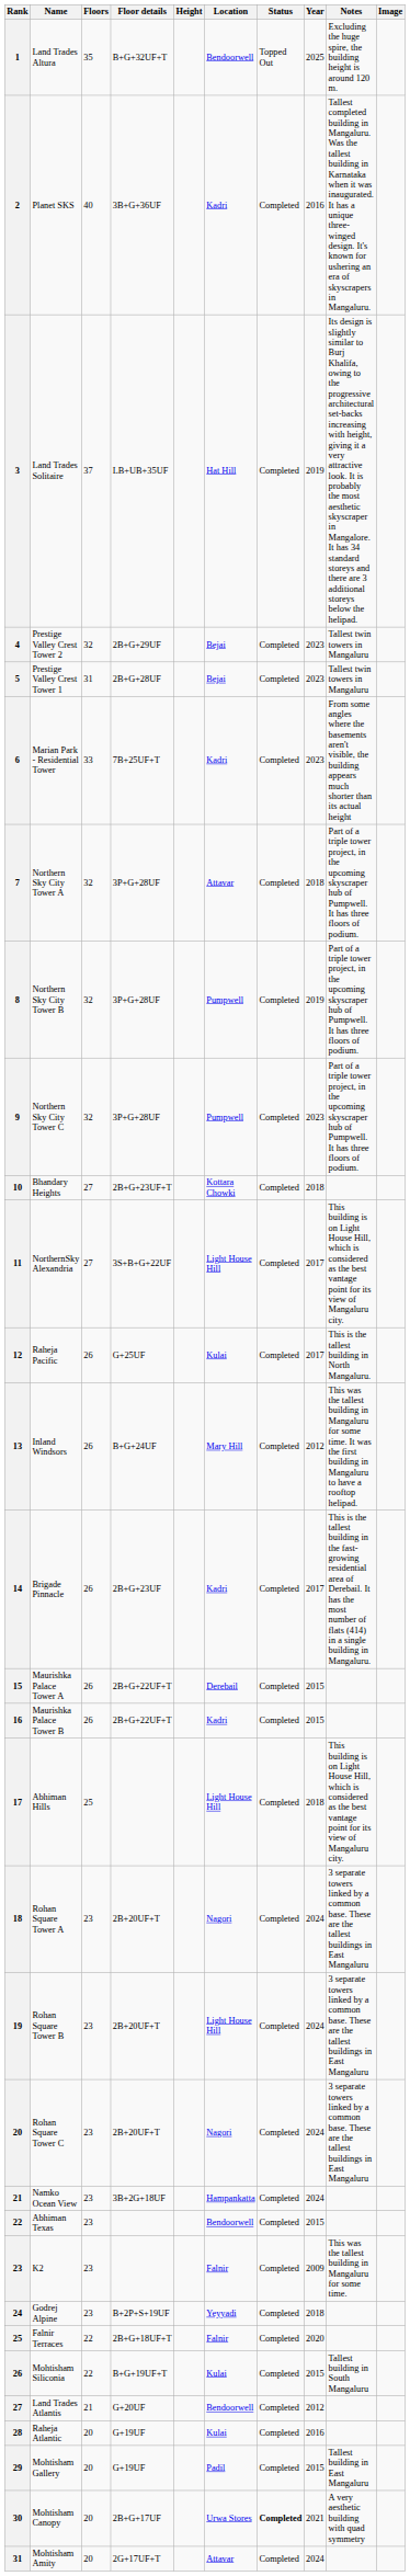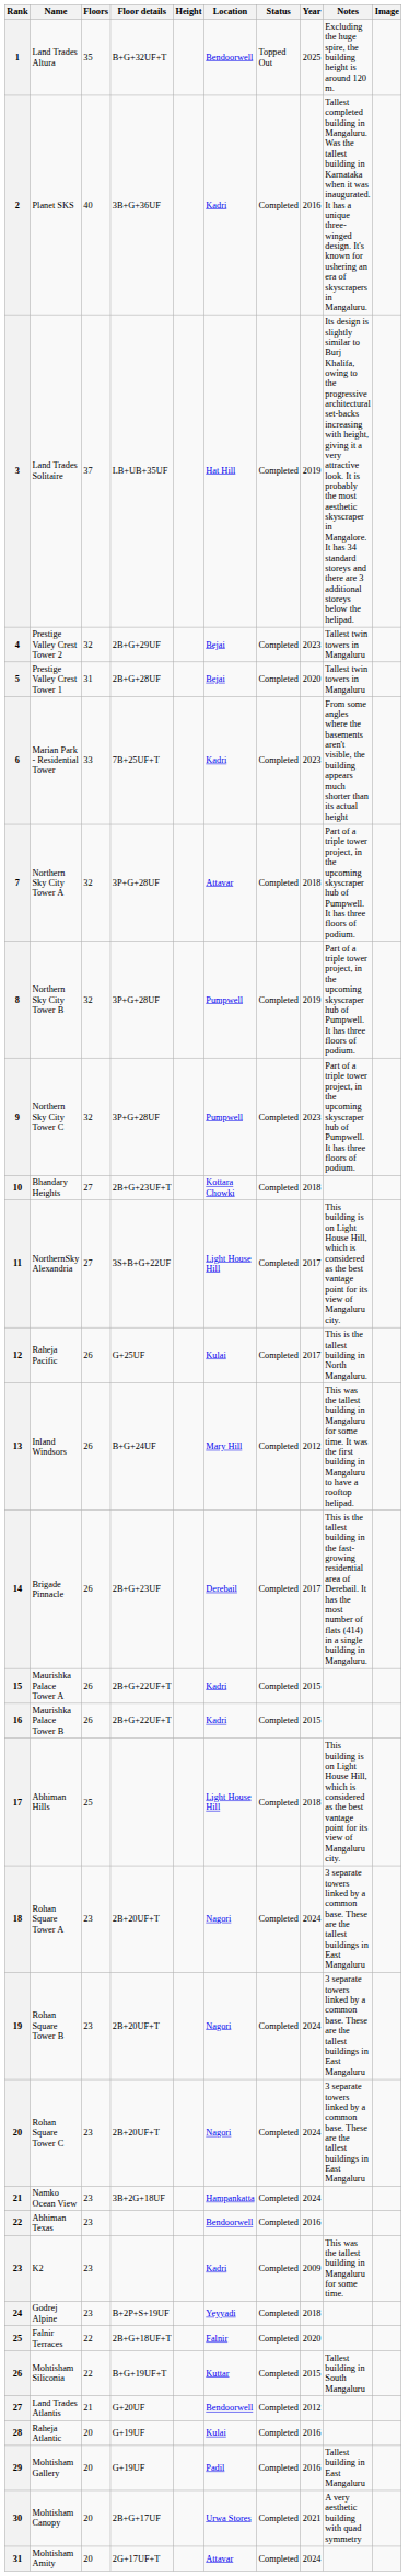Prestige Valley Crest Tower 1 | Year: 2023 -> 2020
Brigade Pinnacle | Location: Kadri -> Derebail
Maurishka Palace Tower A | Location: Derebail -> Kadri
Rohan Square Tower B | Location: Light House Hill -> Nagori
Abhiman Texas | Year: 2015 -> 2016
K2 | Location: Falnir -> Kadri
Mohtisham Siliconia | Location: Kulai -> Kuttar
Mohtisham Gallery | Year: 2015 -> 2016
Mohtisham Canopy | Status: bold -> normal
